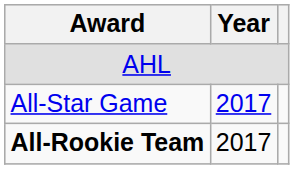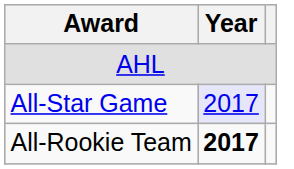All-Star Game | Year: no background -> lavender background
All-Rookie Team | Award: bold -> normal
All-Rookie Team | Year: normal -> bold
